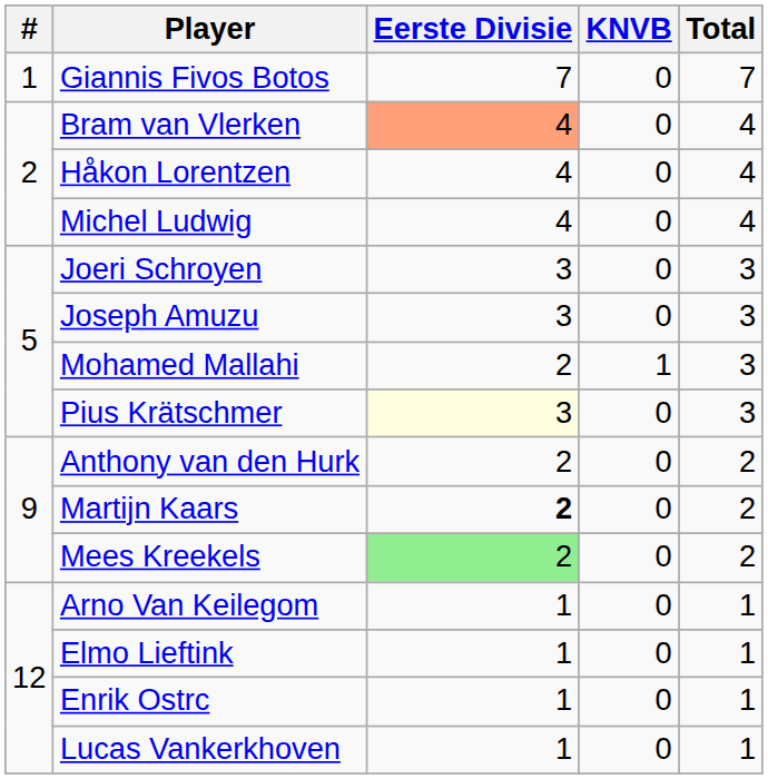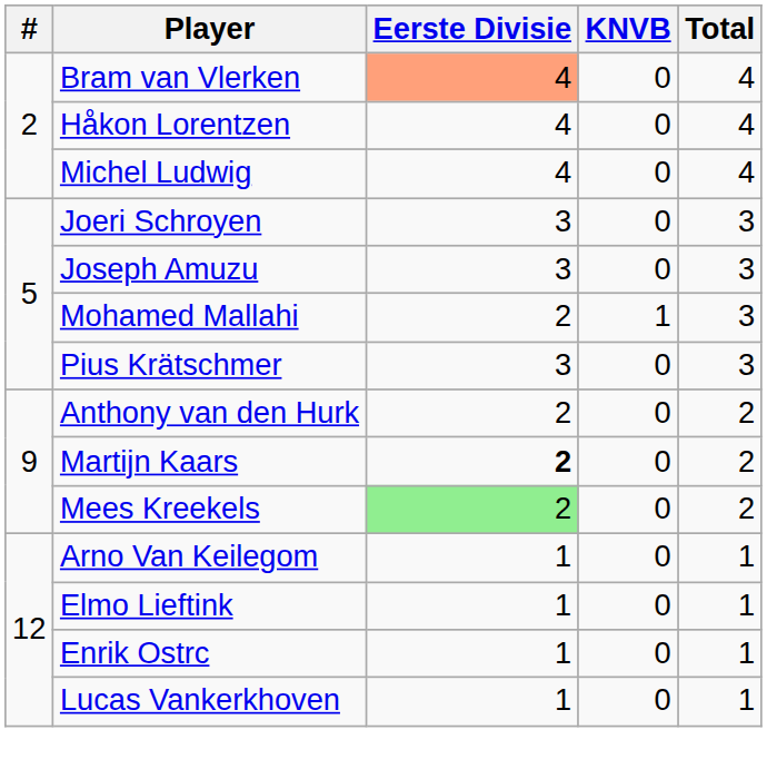- row: 1 | Giannis Fivos Botos | 7 | 0 | 7
Pius Krätschmer | Eerste Divisie: lightyellow background -> no background
